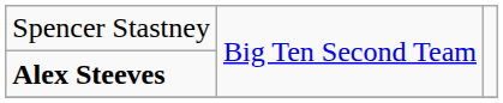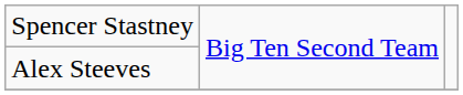Alex Steeves | column 1: bold -> normal
